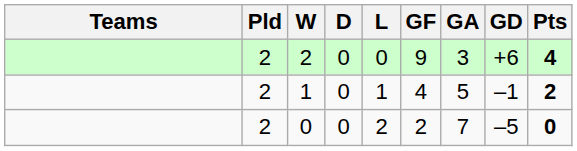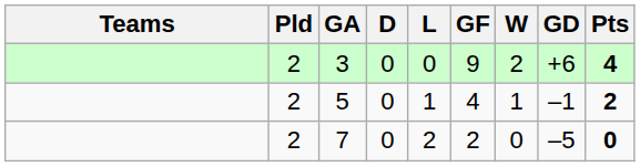columns swapped: W <-> GA
